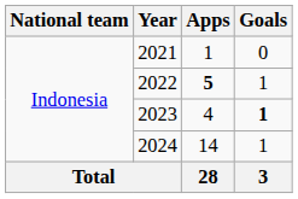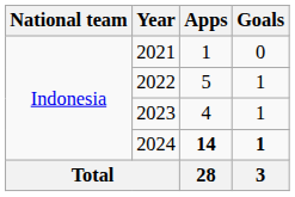2022 | Apps: bold -> normal
2023 | Goals: bold -> normal
2024 | Apps: normal -> bold
2024 | Goals: normal -> bold
